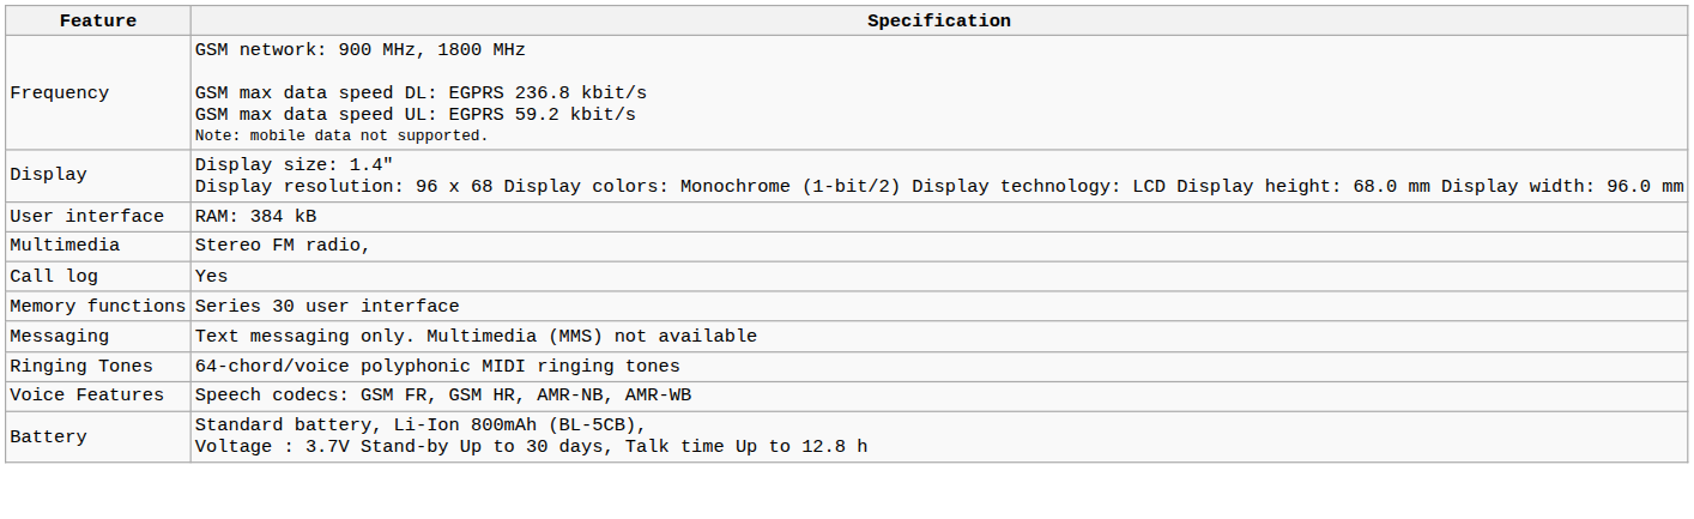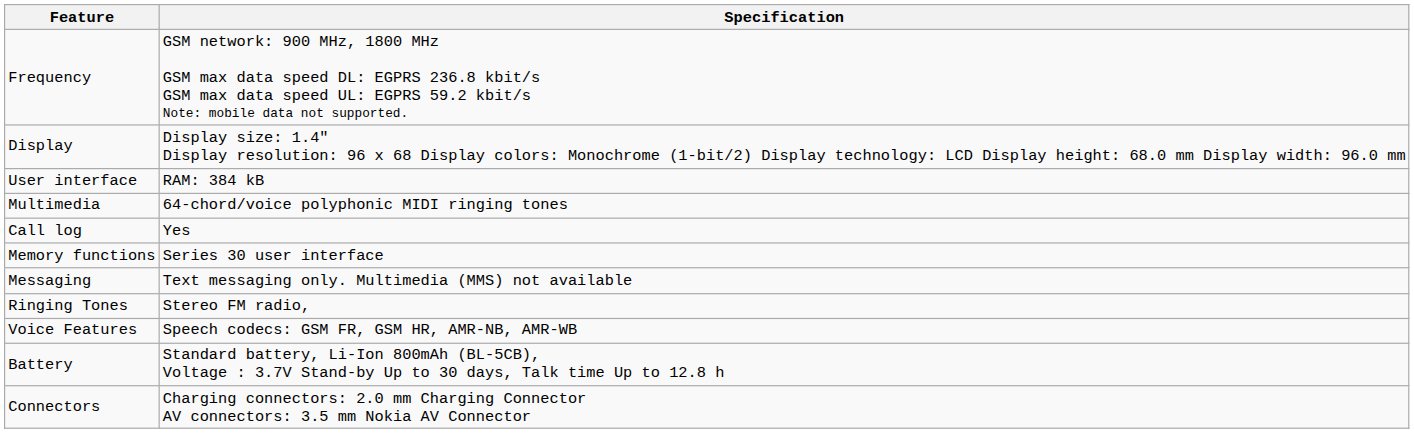Multimedia | Specification: Stereo FM radio, -> 64-chord/voice polyphonic MIDI ringing tones
Ringing Tones | Specification: 64-chord/voice polyphonic MIDI ringing tones -> Stereo FM radio,
+ row: Connectors | Charging connectors: 2.0 mm Charging Connector AV connectors: 3.5 mm Nokia AV Connector
